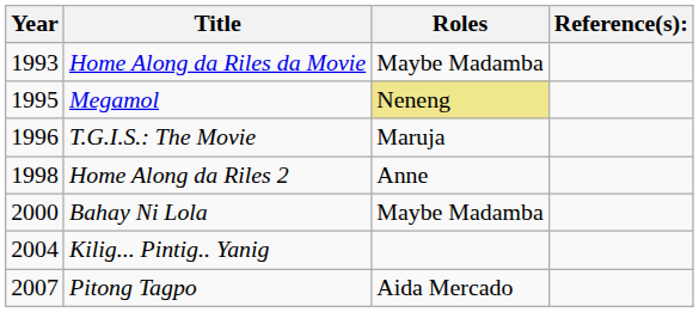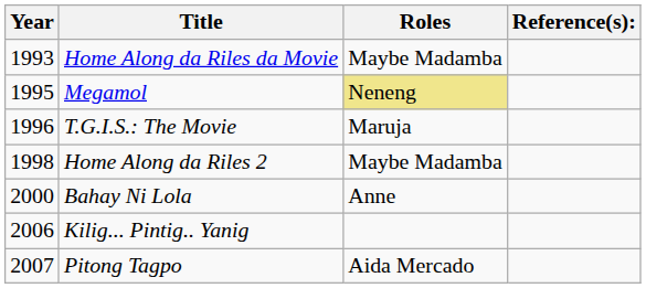Home Along da Riles 2 | Roles: Anne -> Maybe Madamba
Bahay Ni Lola | Roles: Maybe Madamba -> Anne
Kilig... Pintig.. Yanig | Year: 2004 -> 2006
